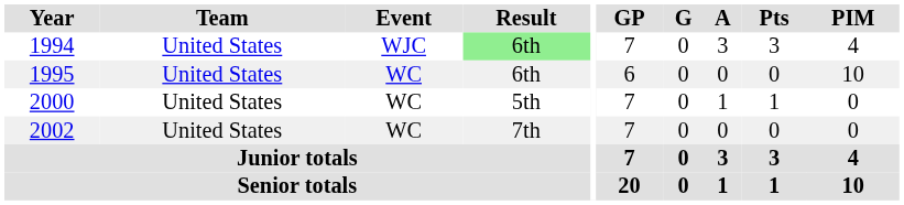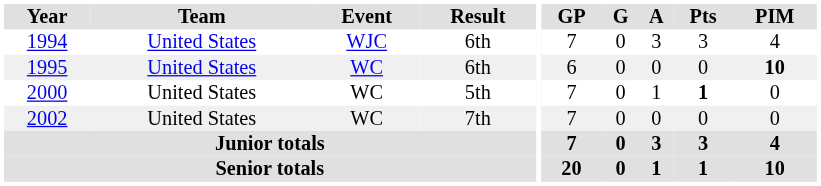1994 | Result: lightgreen background -> no background
1995 | PIM: normal -> bold
2000 | Pts: normal -> bold
